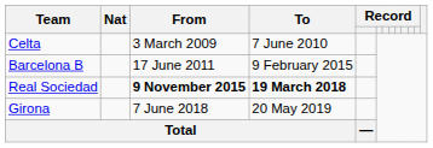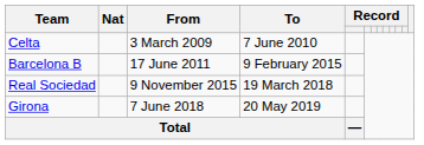Real Sociedad | From: bold -> normal
Real Sociedad | To: bold -> normal
